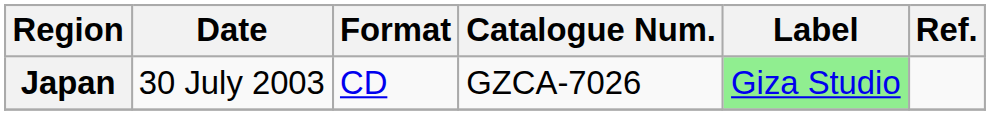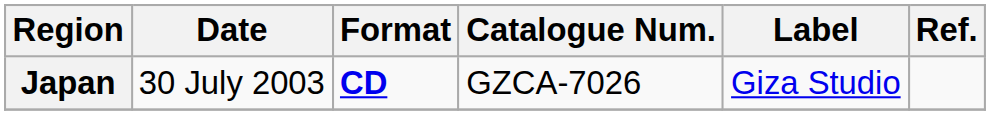Japan | Format: normal -> bold
Japan | Label: lightgreen background -> no background
